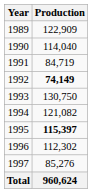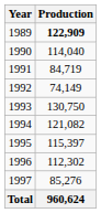1989 | Production: normal -> bold
1992 | Production: bold -> normal
1995 | Production: bold -> normal
